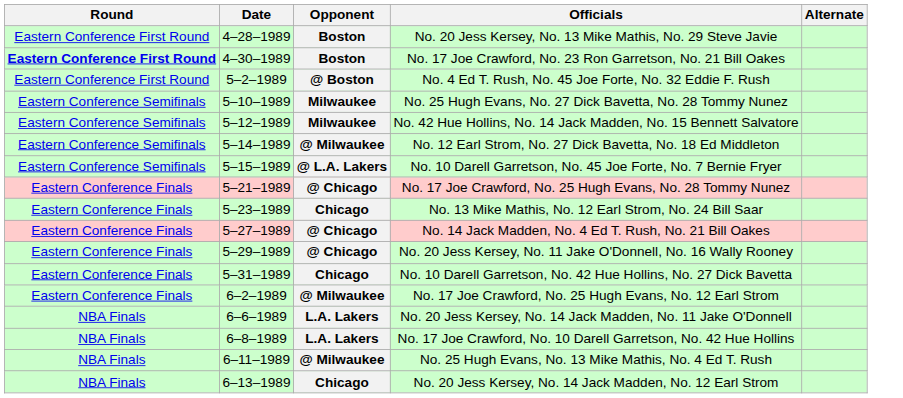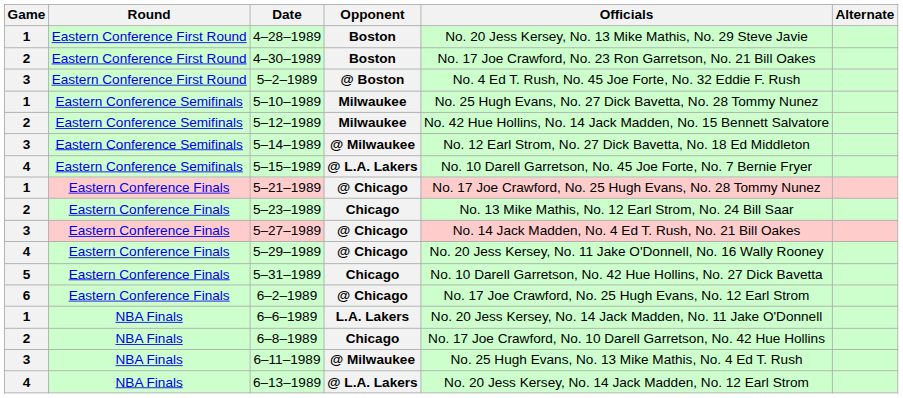+ column: Game | 1 | 2 | 3 | 1 | 2 | 3 | 4 | 1 | 2 | 3 | 4 | 5 | 6 | 1 | 2 | 3 | 4
4–30–1989 | Round: bold -> normal
6–2–1989 | Opponent: @ Milwaukee -> @ Chicago
6–8–1989 | Opponent: L.A. Lakers -> Chicago
6–13–1989 | Opponent: Chicago -> @ L.A. Lakers
